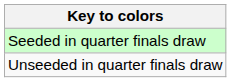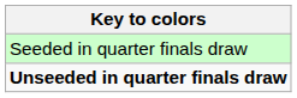row 3 | column 1: normal -> bold
